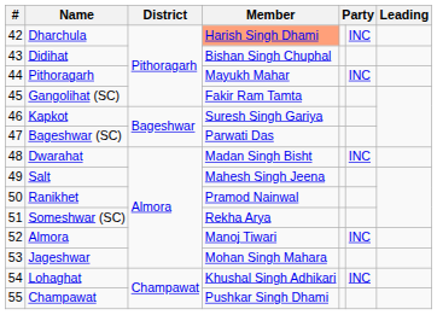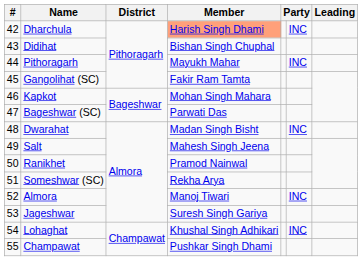Kapkot | Member: Suresh Singh Gariya -> Mohan Singh Mahara
Jageshwar | Member: Mohan Singh Mahara -> Suresh Singh Gariya
